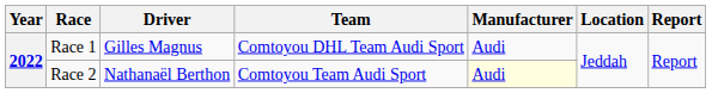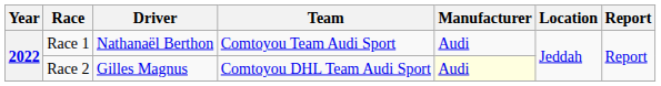Race 1 | Driver: Gilles Magnus -> Nathanaël Berthon
Race 1 | Team: Comtoyou DHL Team Audi Sport -> Comtoyou Team Audi Sport
Race 2 | Driver: Nathanaël Berthon -> Gilles Magnus
Race 2 | Team: Comtoyou Team Audi Sport -> Comtoyou DHL Team Audi Sport
